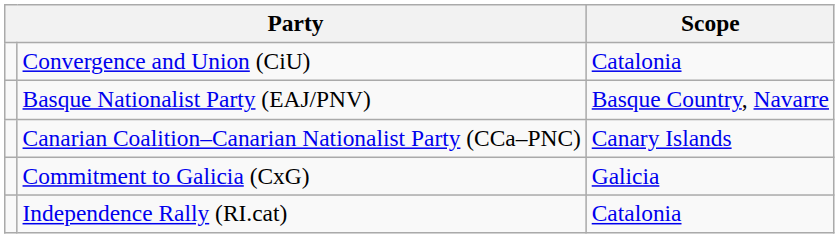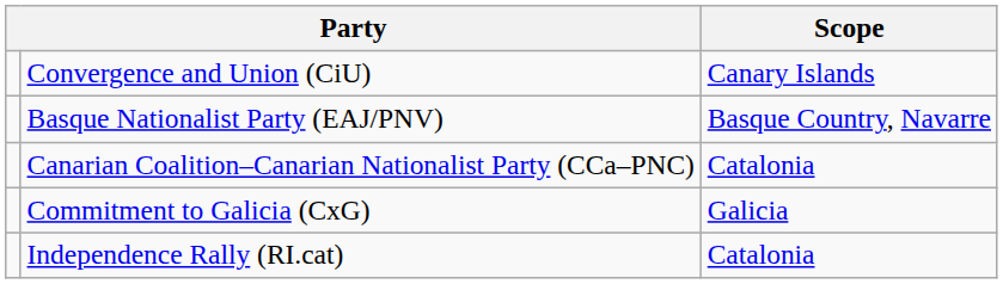Convergence and Union (CiU) | Scope: Catalonia -> Canary Islands
Canarian Coalition–Canarian Nationalist Party (CCa–PNC) | Scope: Canary Islands -> Catalonia
